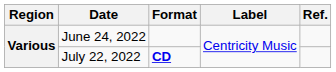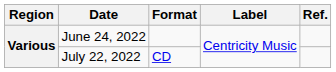July 22, 2022 | Format: bold -> normal
